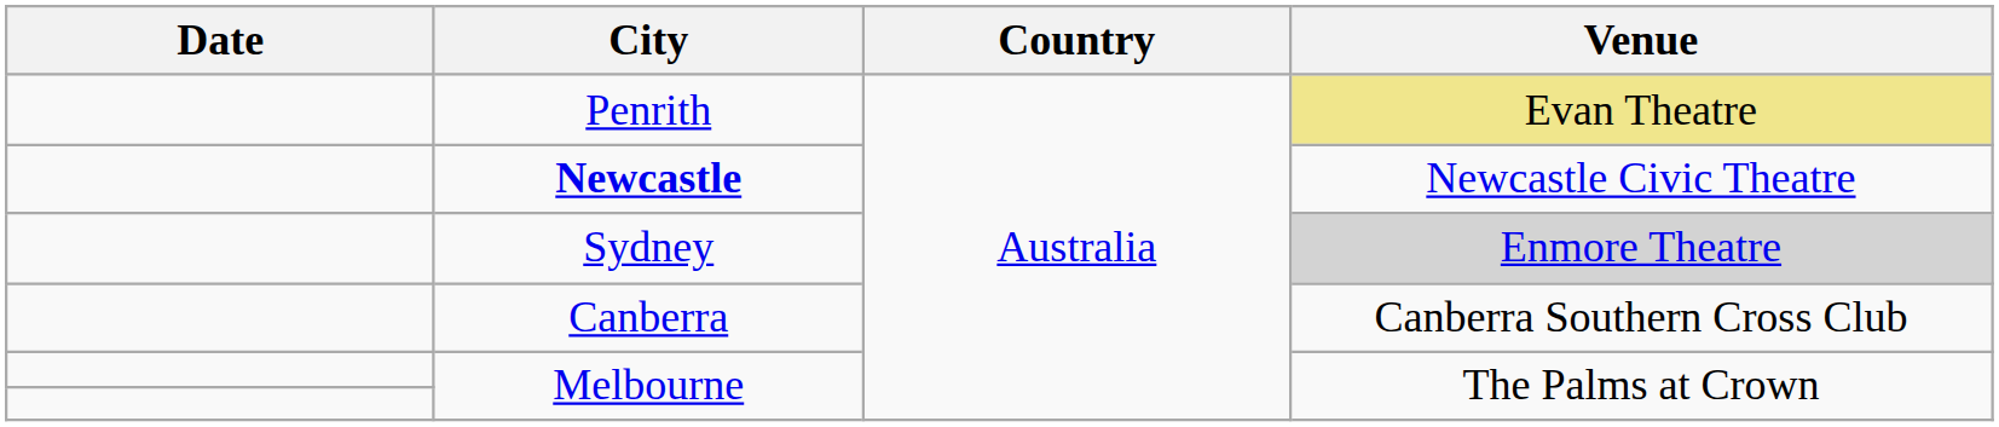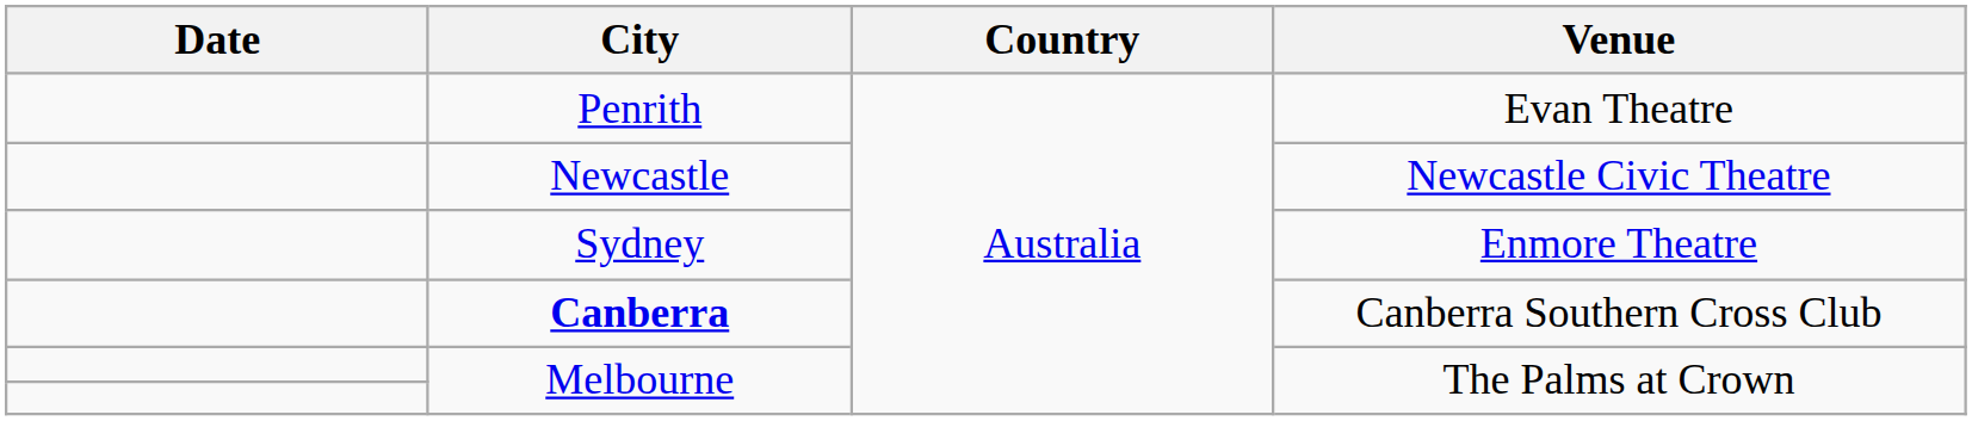Penrith | Venue: khaki background -> no background
Newcastle | City: bold -> normal
Sydney | Venue: lightgrey background -> no background
Canberra | City: normal -> bold
